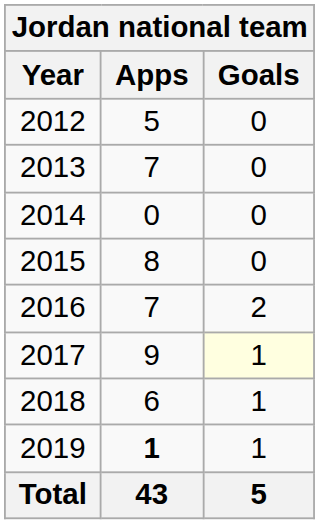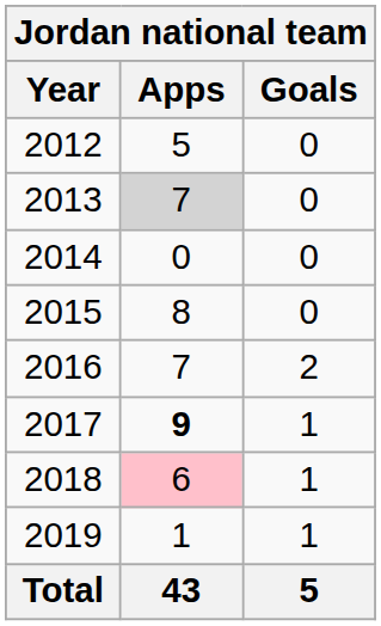2013 | Apps: no background -> lightgrey background
2017 | Apps: normal -> bold
2017 | Goals: lightyellow background -> no background
2018 | Apps: no background -> pink background
2019 | Apps: bold -> normal
